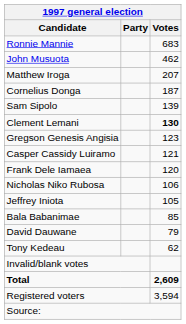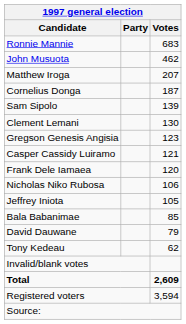Clement Lemani | Votes: bold -> normal
